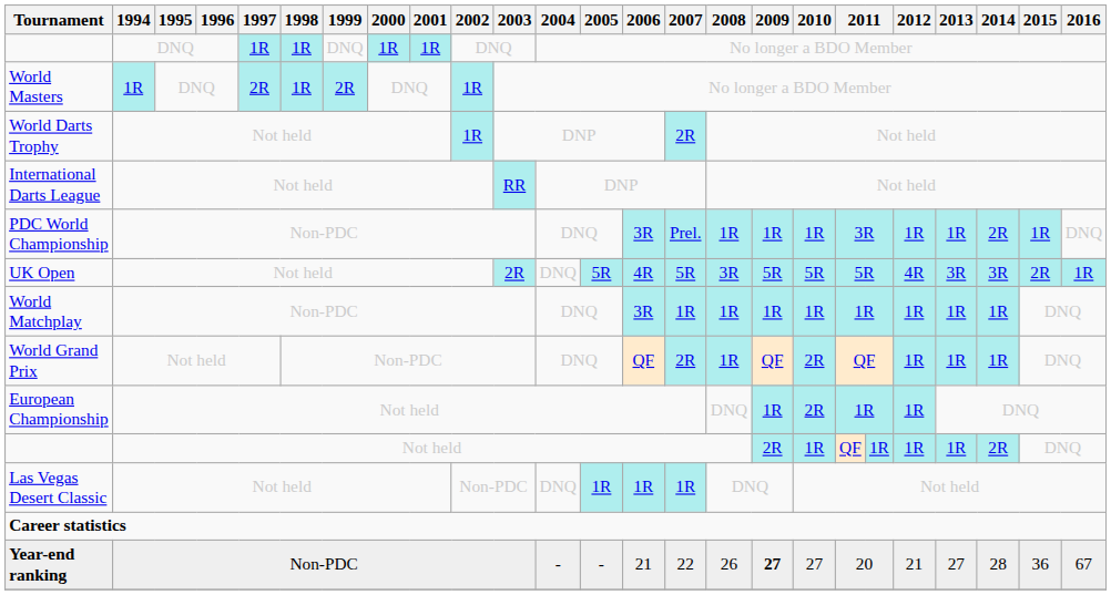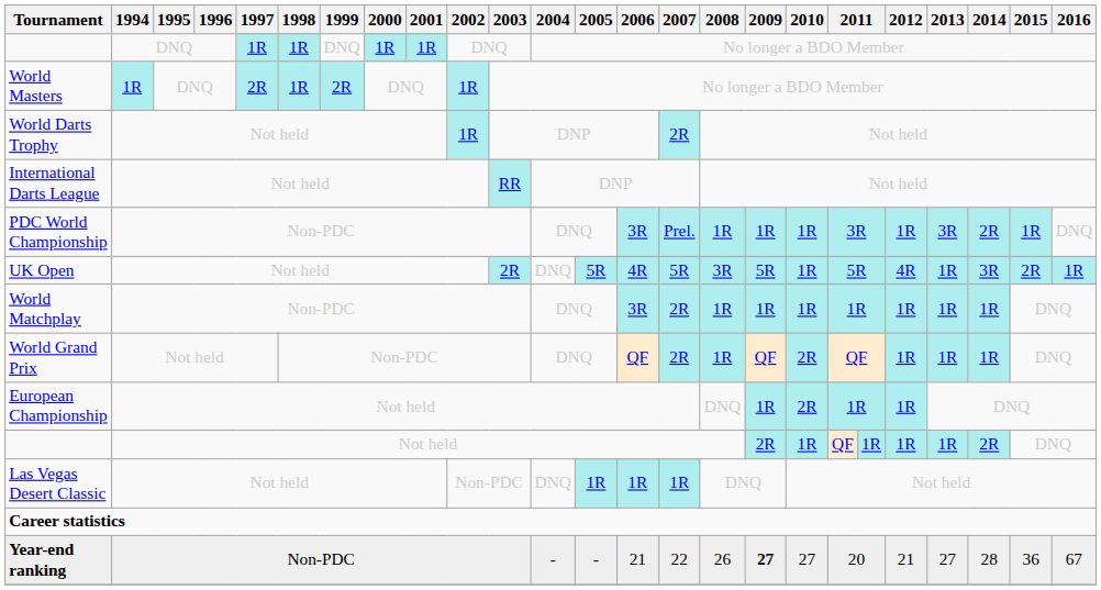PDC World Championship | 2013: 1R -> 3R
UK Open | 2010: 5R -> 1R
UK Open | 2013: 3R -> 1R
World Matchplay | 2007: 1R -> 2R
